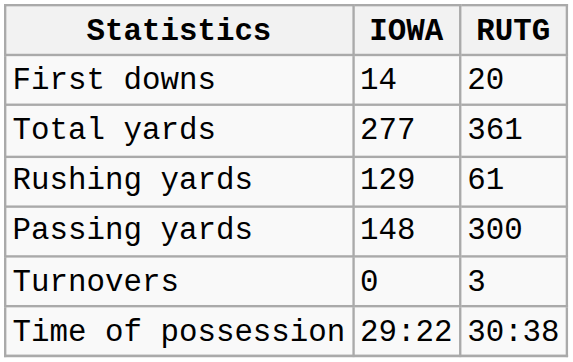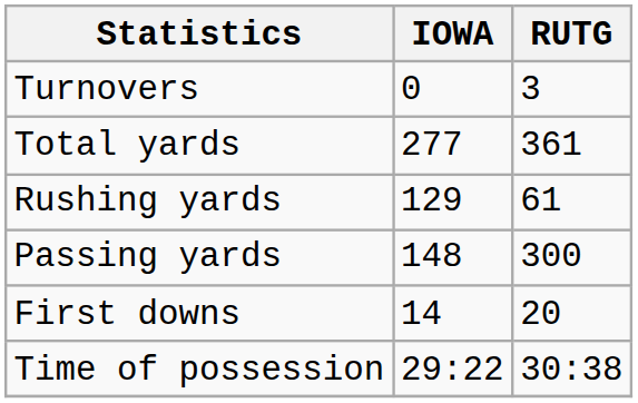rows swapped: First downs <-> Turnovers
